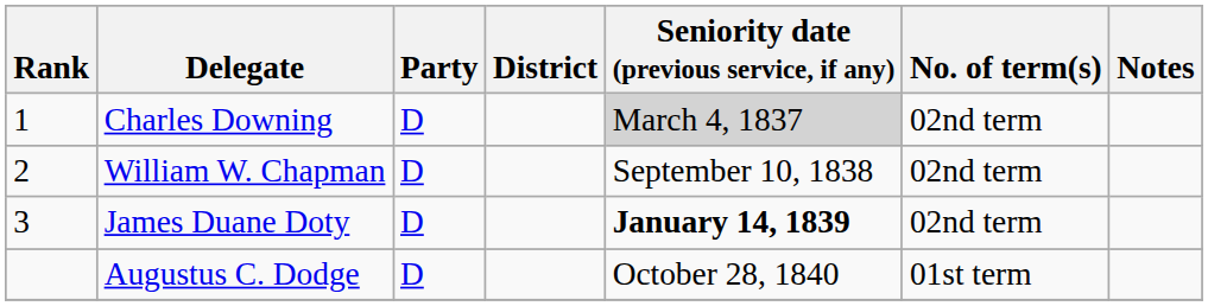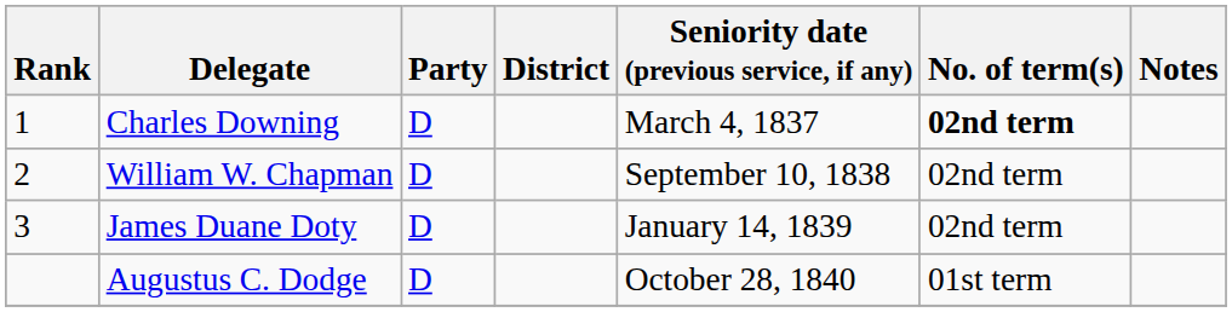Charles Downing | Seniority date (previous service, if any): lightgrey background -> no background
Charles Downing | No. of term(s): normal -> bold
James Duane Doty | Seniority date (previous service, if any): bold -> normal
